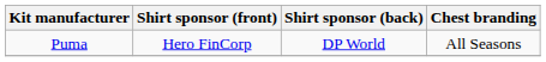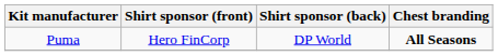Puma | Chest branding: normal -> bold
